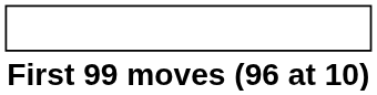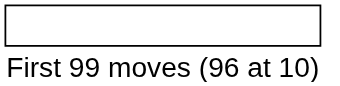row 1 | column 1: bold -> normal
